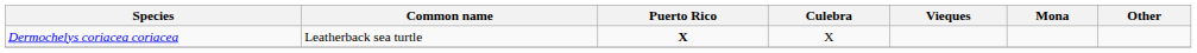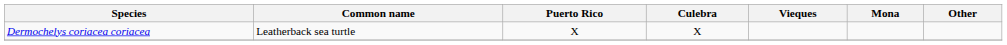Dermochelys coriacea coriacea | Puerto Rico: bold -> normal
